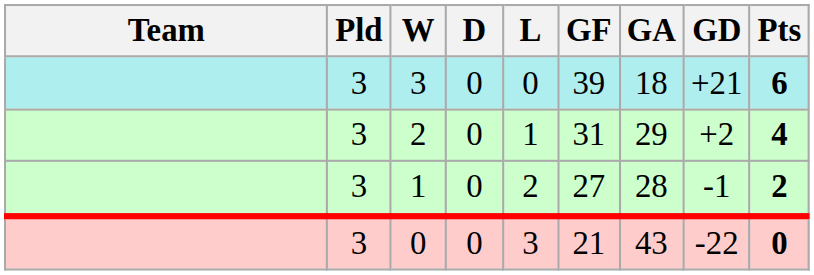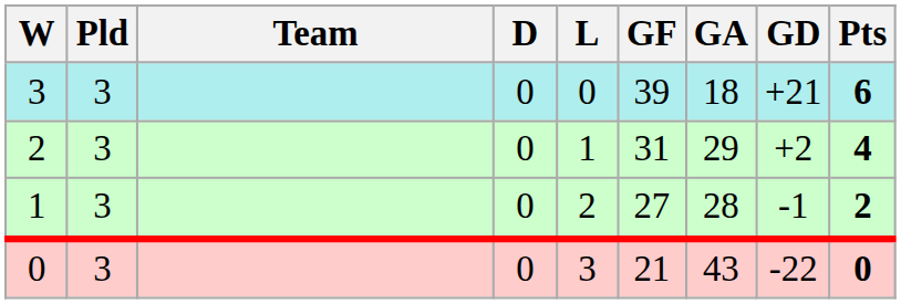columns swapped: Team <-> W
